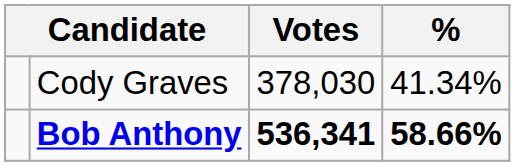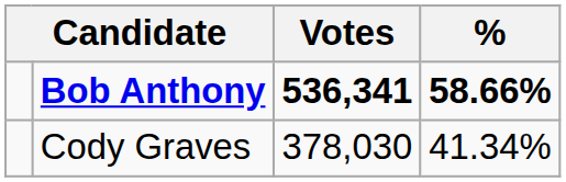rows swapped: Bob Anthony <-> Cody Graves
